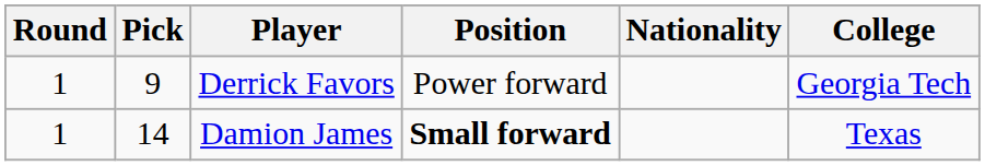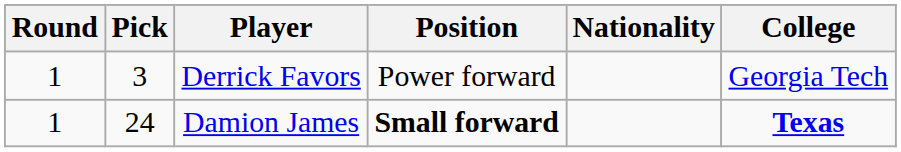Derrick Favors | Pick: 9 -> 3
Damion James | Pick: 14 -> 24
Damion James | College: normal -> bold
